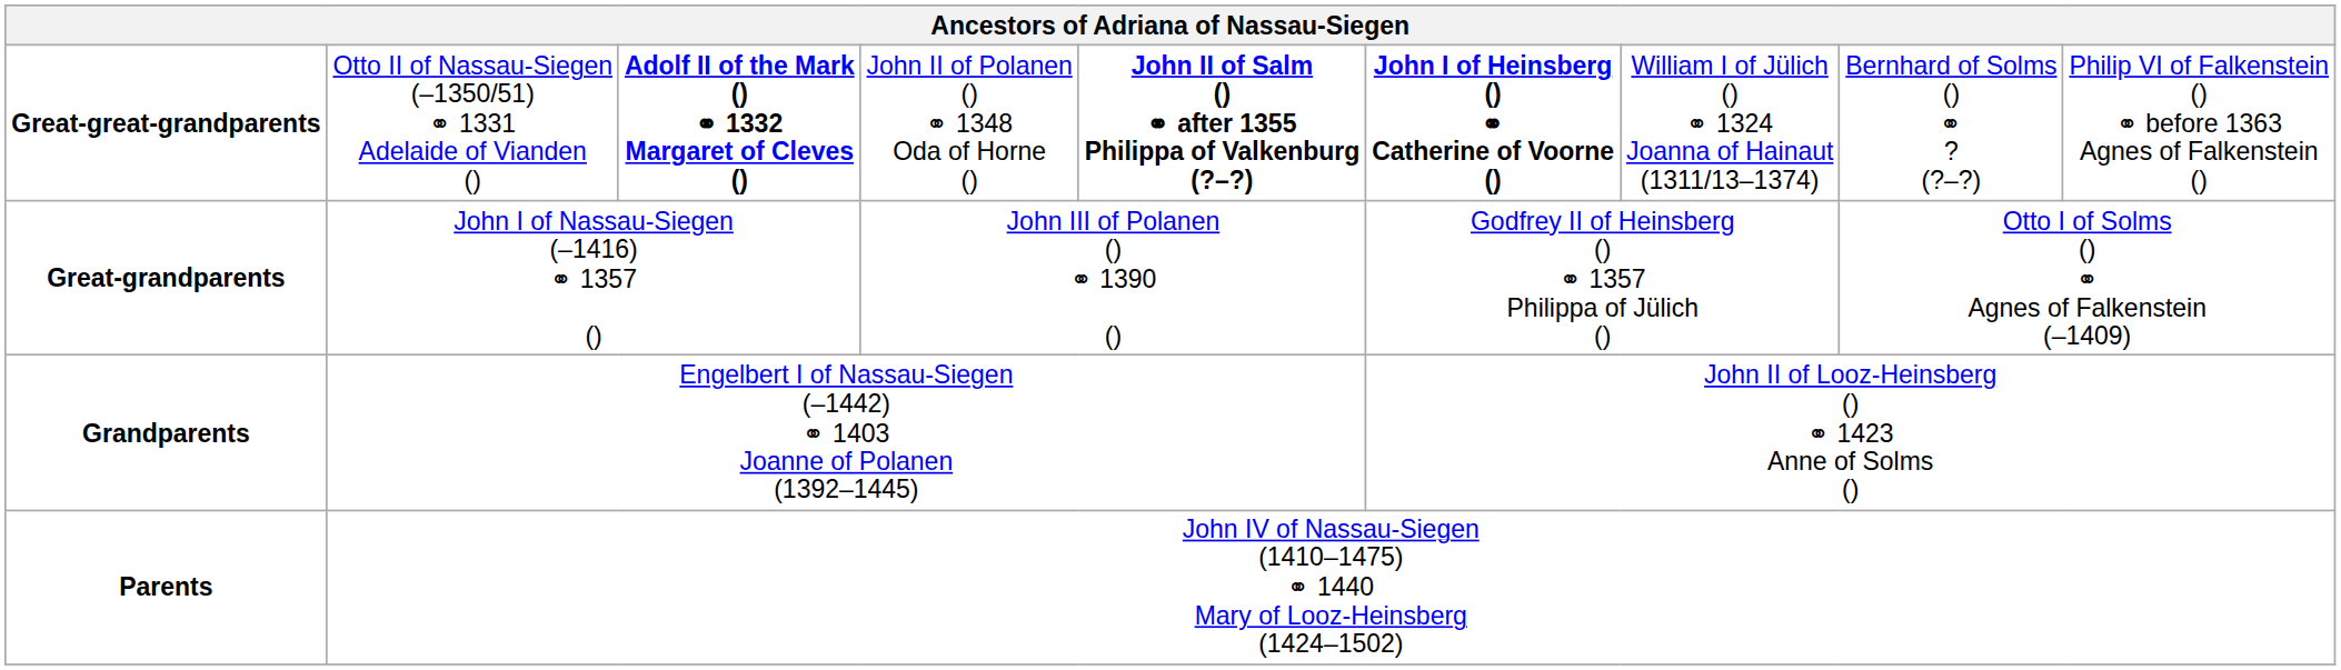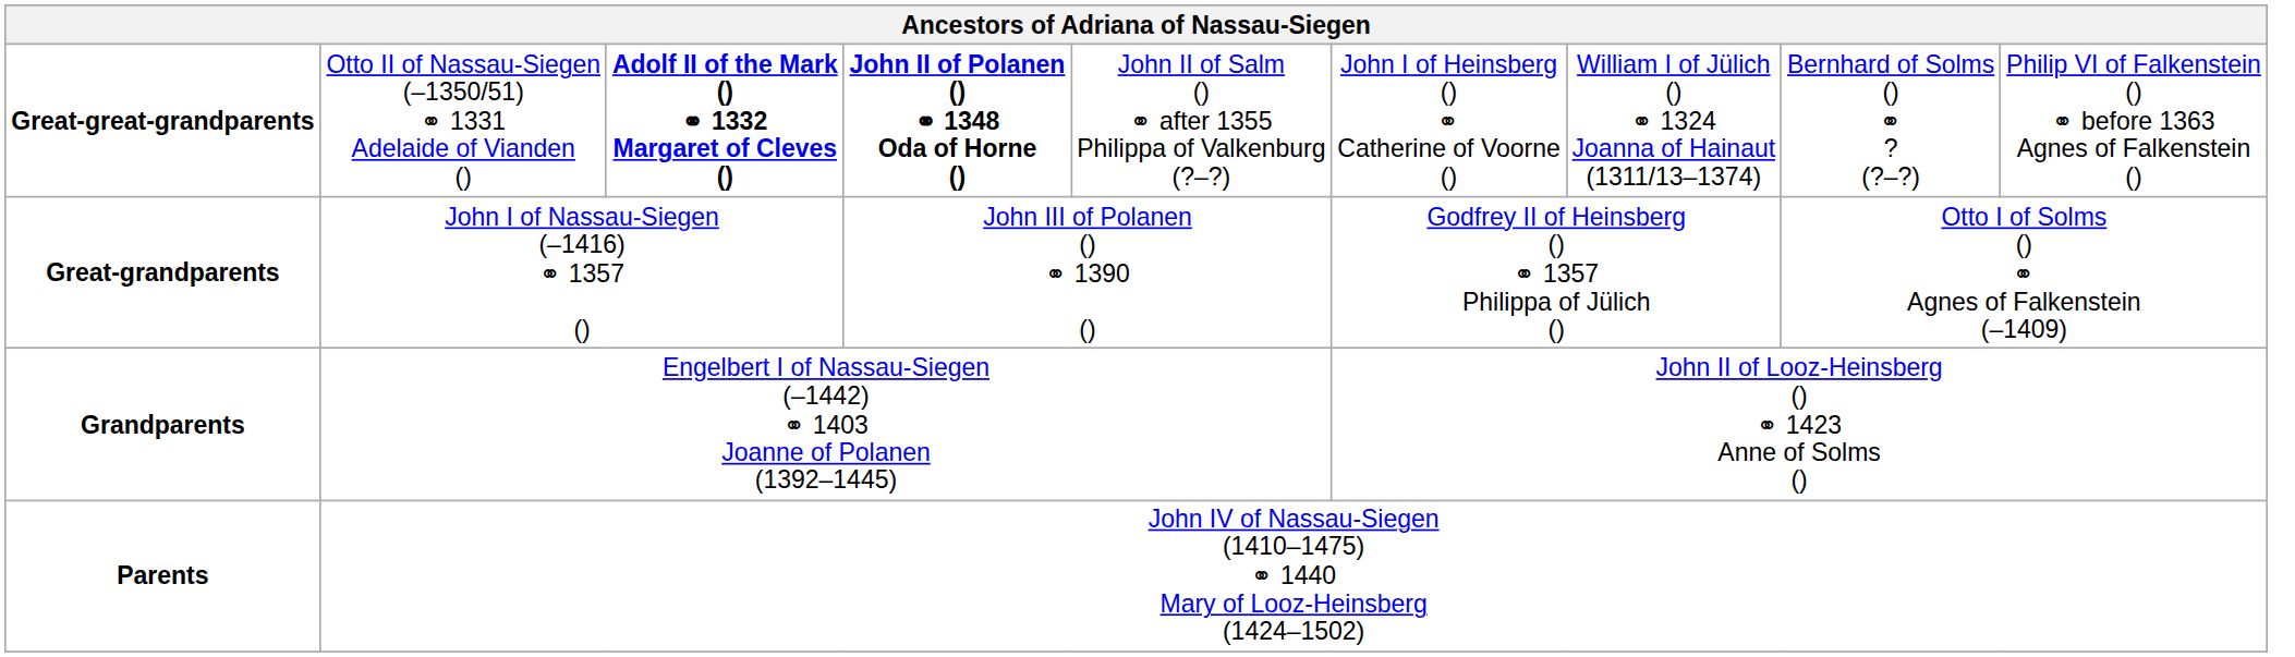Great-great-grandparents | column 4: normal -> bold
Great-great-grandparents | column 5: bold -> normal
Great-great-grandparents | column 6: bold -> normal
